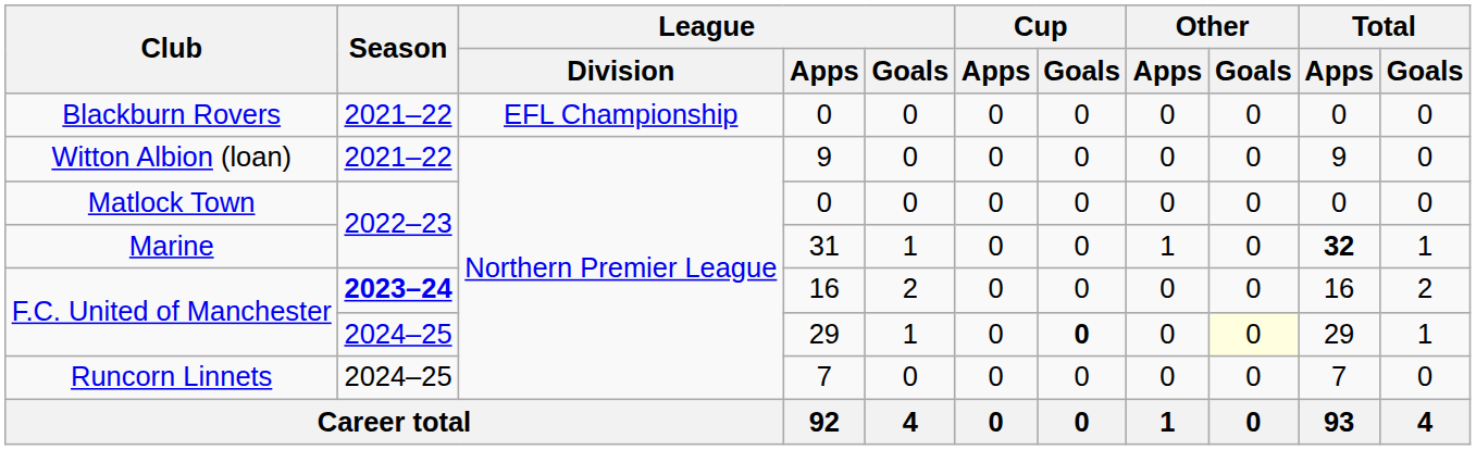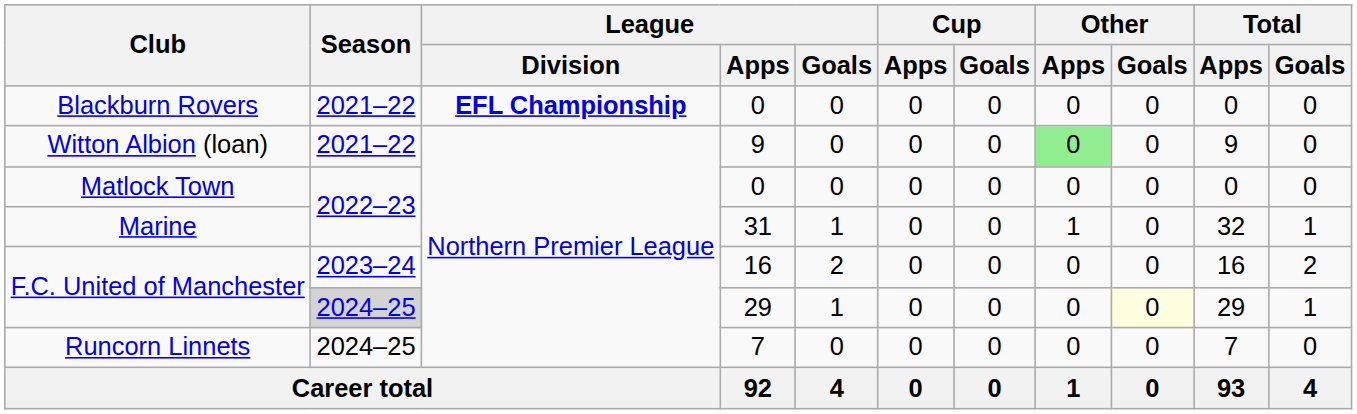Blackburn Rovers | League / Division: normal -> bold
Witton Albion (loan) | Other / Apps: no background -> lightgreen background
Marine | Total / Apps: bold -> normal
F.C. United of Manchester / 16 | Season: bold -> normal
F.C. United of Manchester / 29 | Season: no background -> lightgrey background
F.C. United of Manchester / 29 | Cup / Goals: bold -> normal
